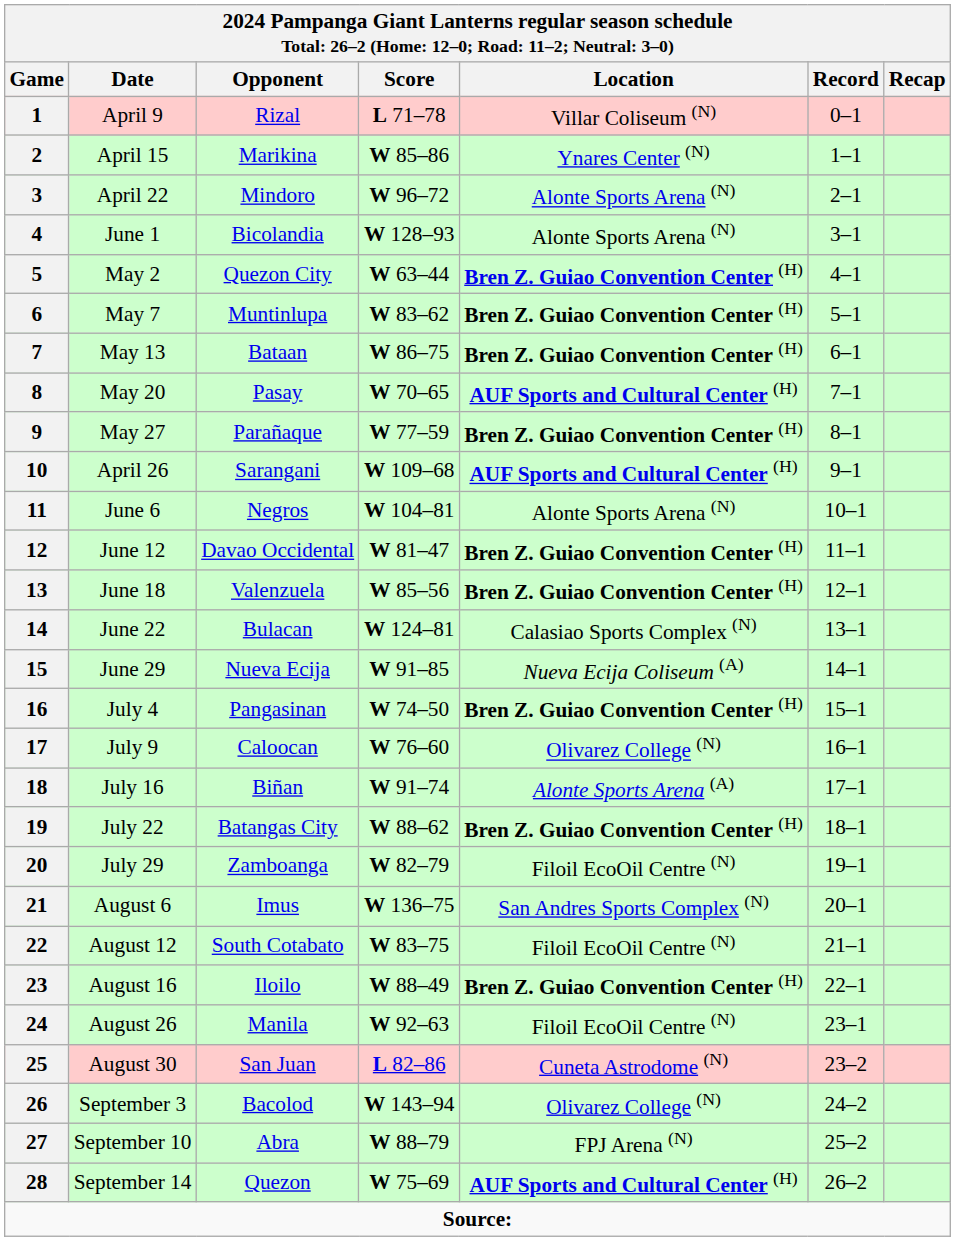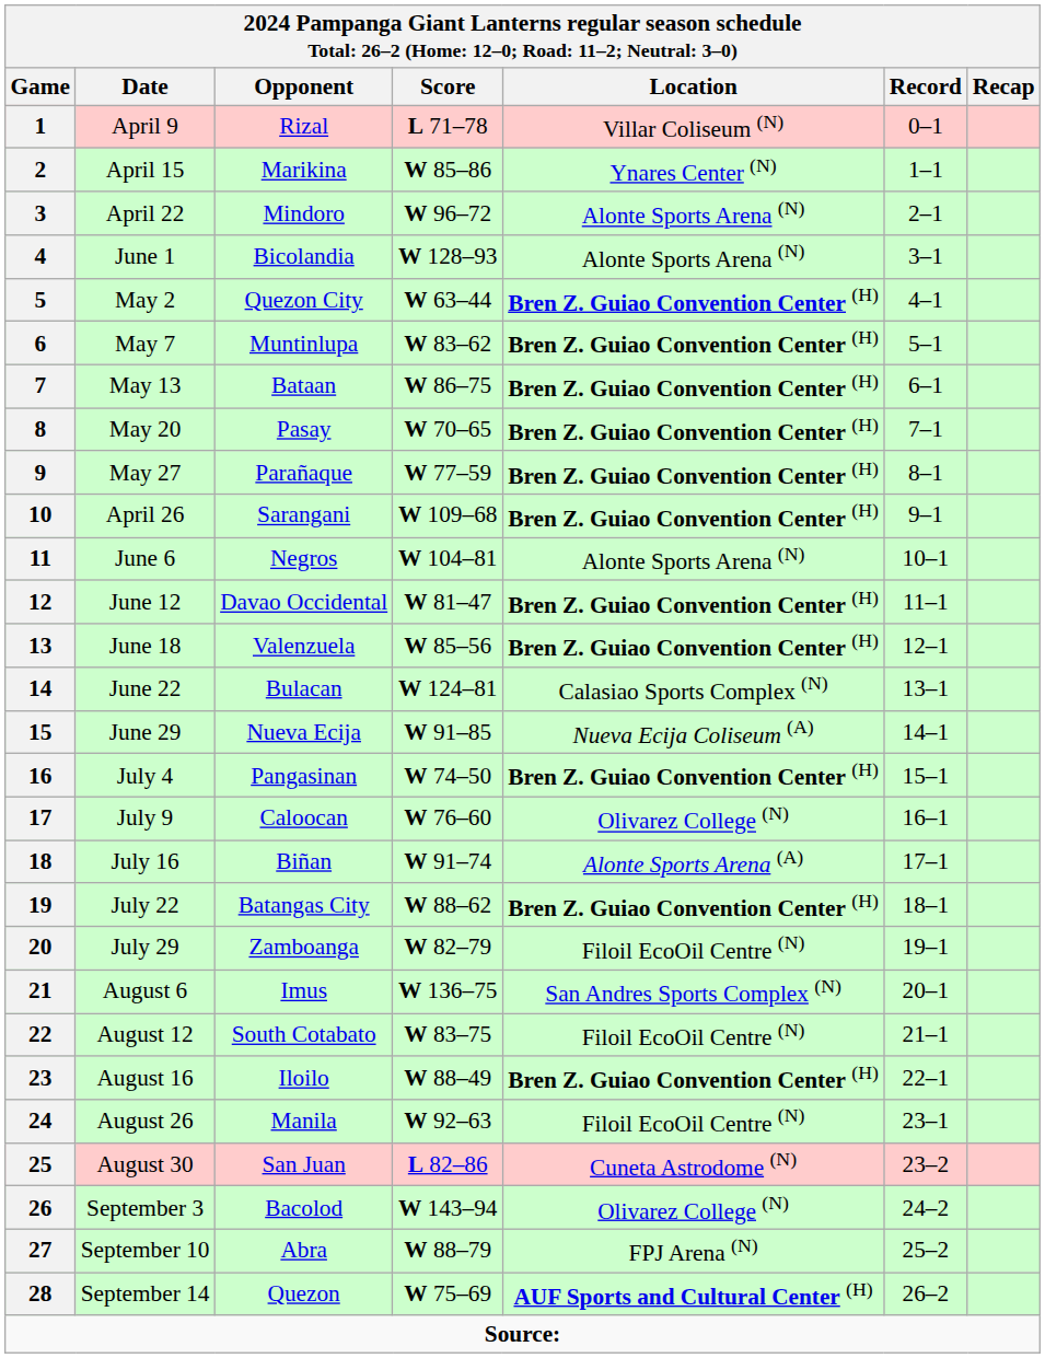8 | Location: AUF Sports and Cultural Center (H) -> Bren Z. Guiao Convention Center (H)
10 | Location: AUF Sports and Cultural Center (H) -> Bren Z. Guiao Convention Center (H)
